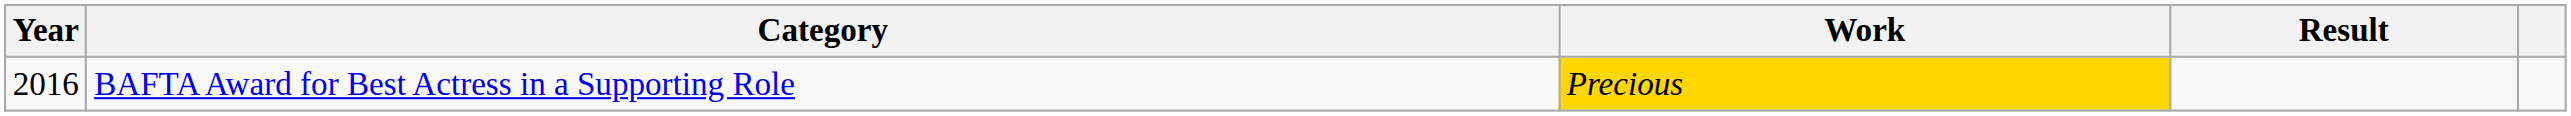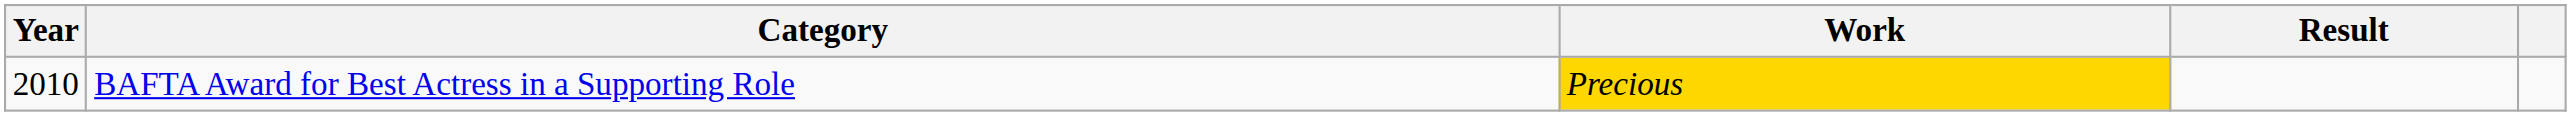BAFTA Award for Best Actress in a Supporting Role | Year: 2016 -> 2010
